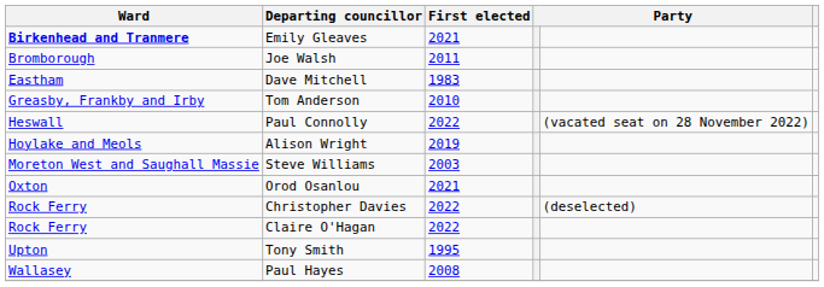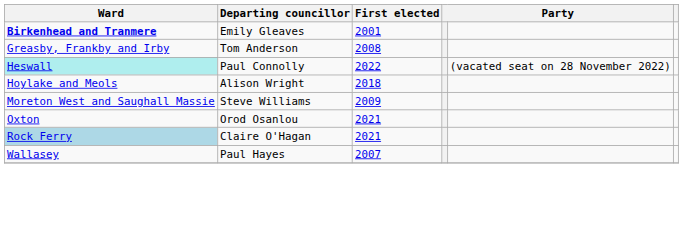Emily Gleaves | First elected: 2021 -> 2001
- row: Bromborough | Joe Walsh | 2011
- row: Eastham | Dave Mitchell | 1983
Tom Anderson | First elected: 2010 -> 2008
Paul Connolly | Ward: no background -> paleturquoise background
Alison Wright | First elected: 2019 -> 2018
Steve Williams | First elected: 2003 -> 2009
- row: Rock Ferry | Christopher Davies | 2022 | (deselected)
Claire O'Hagan | Ward: no background -> lightblue background
Claire O'Hagan | First elected: 2022 -> 2021
- row: Upton | Tony Smith | 1995
Paul Hayes | First elected: 2008 -> 2007
